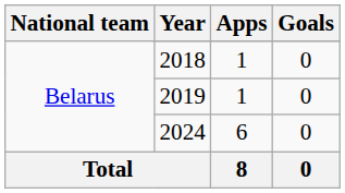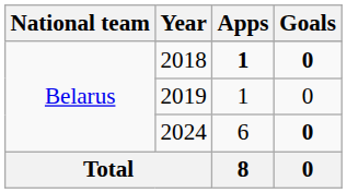2018 | Apps: normal -> bold
2018 | Goals: normal -> bold
2024 | Goals: normal -> bold
